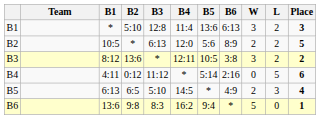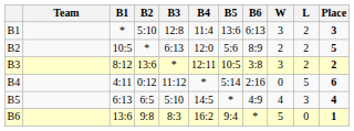row 6 | W: 2 -> 4
